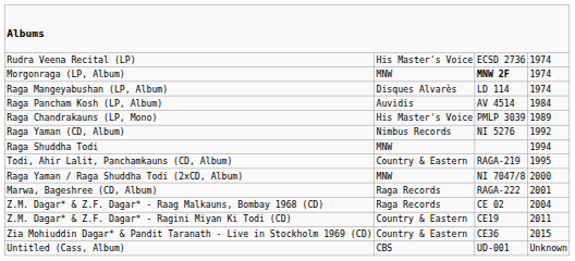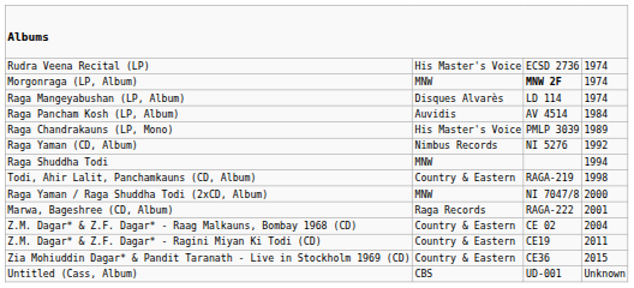Todi, Ahir Lalit, Panchamkauns (CD, Album) | column 4: 1995 -> 1998
Z.M. Dagar* & Z.F. Dagar* - Raag Malkauns, Bombay 1968 (CD) | column 2: Raga Records -> Country & Eastern
